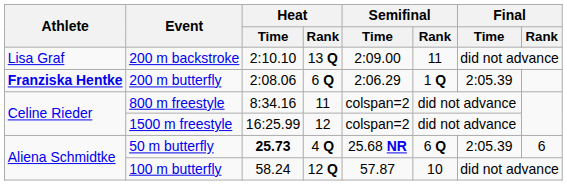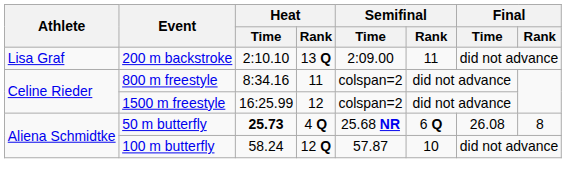- row: Franziska Hentke | 200 m butterfly | 2:08.06 | 6 Q | 2:06.29 | 1 Q | 2:05.39
50 m butterfly | Final / Time: 2:05.39 -> 26.08
50 m butterfly | Final / Rank: 6 -> 8
